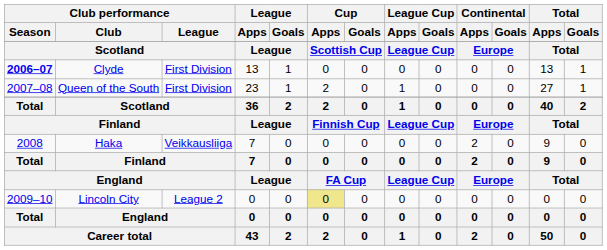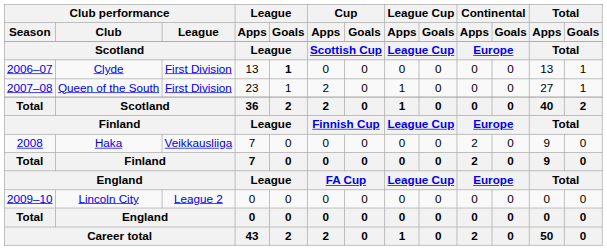Clyde | Club performance / Season: bold -> normal
Clyde | League / Goals: normal -> bold
Lincoln City | Cup / Apps: khaki background -> no background
